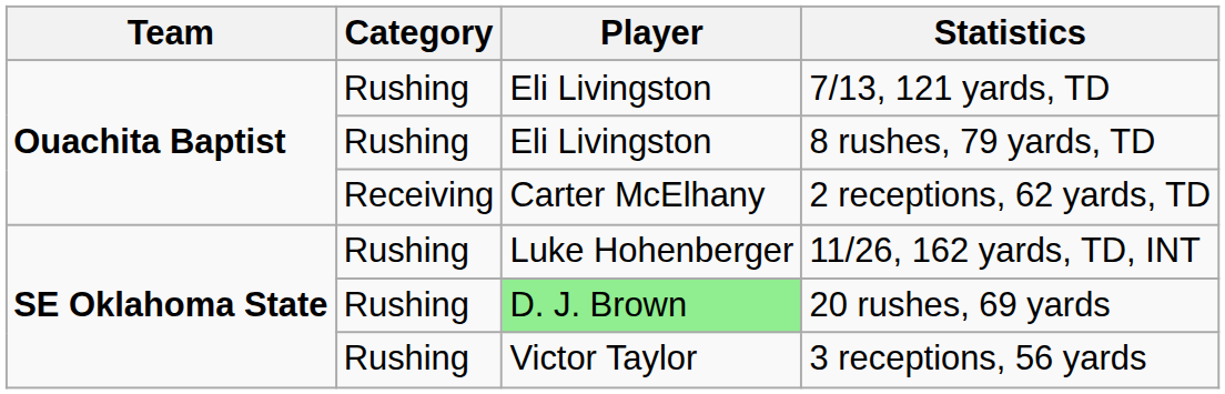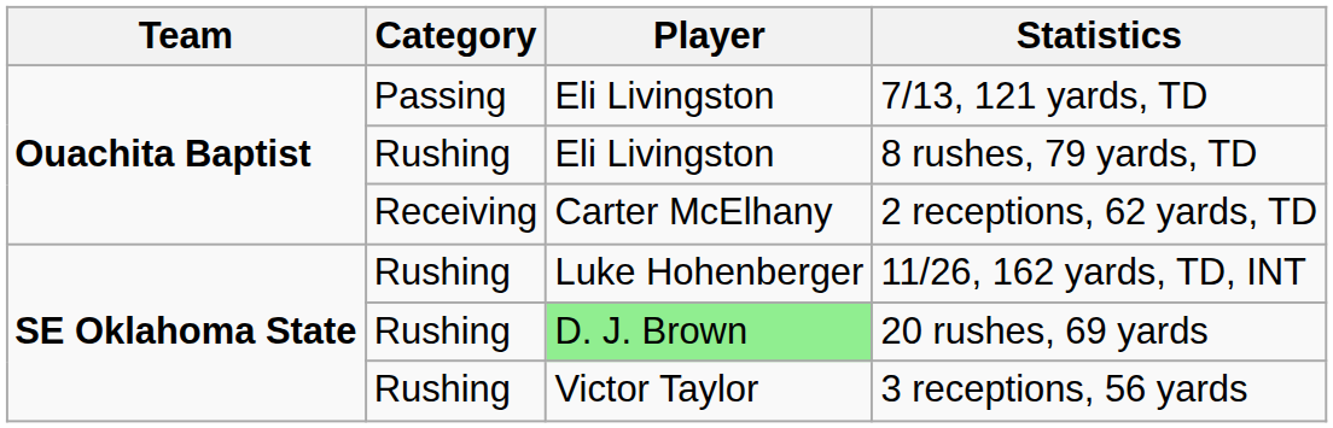7/13, 121 yards, TD | Category: Rushing -> Passing
